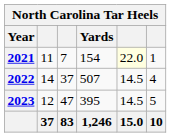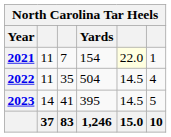2022 | column 2: 14 -> 11
2022 | column 3: 37 -> 35
2022 | Yards: 507 -> 504
2023 | column 2: 12 -> 14
2023 | column 3: 47 -> 41
